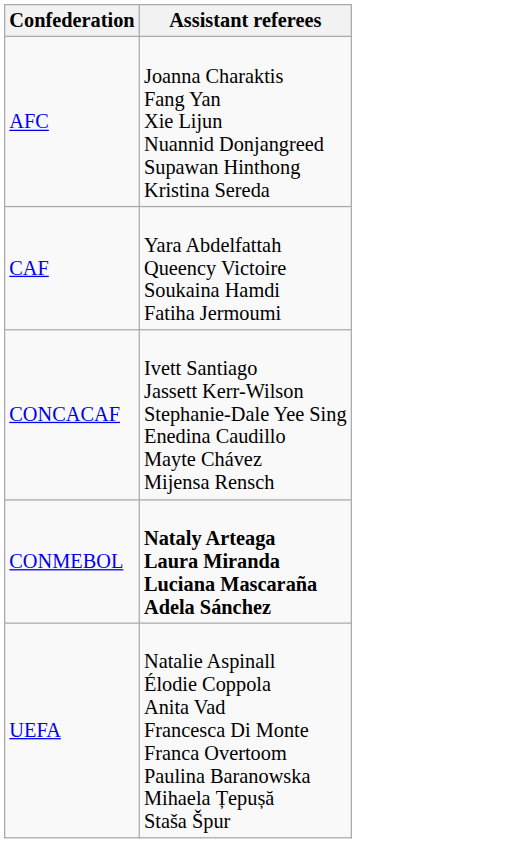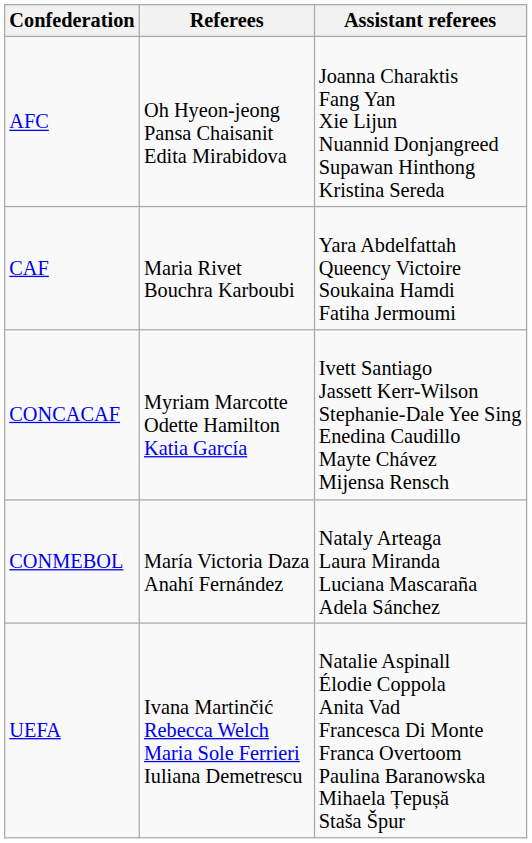+ column: Referees | Oh Hyeon-jeong Pansa Chaisanit Edita Mirabidova | Maria Rivet Bouchra Karboubi | Myriam Marcotte Odette Hamilton Katia García | María Victoria Daza Anahí Fernández | Ivana Martinčić Rebecca Welch Maria Sole Ferrieri Iuliana Demetrescu
CONMEBOL | Assistant referees: bold -> normal
